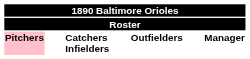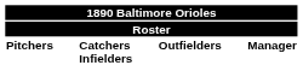Pitchers | column 1: pink background -> no background
